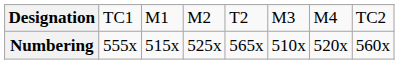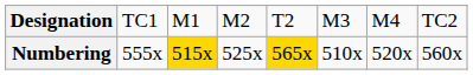Numbering | column 3: no background -> gold background
Numbering | column 5: no background -> gold background
